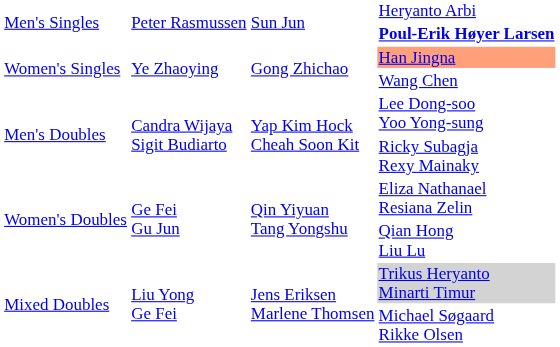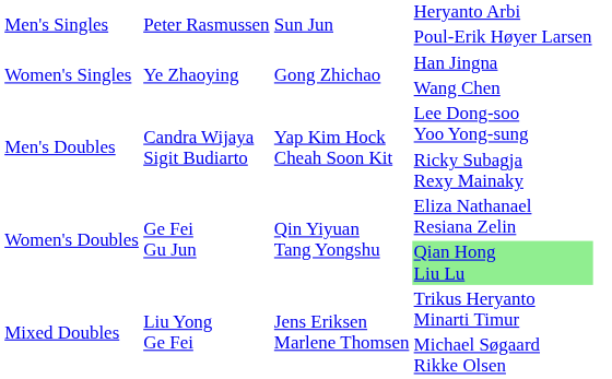Poul-Erik Høyer Larsen | column 4: bold -> normal
Han Jingna | column 4: lightsalmon background -> no background
Qian Hong Liu Lu | column 4: no background -> lightgreen background
Trikus Heryanto Minarti Timur | column 4: lightgrey background -> no background
